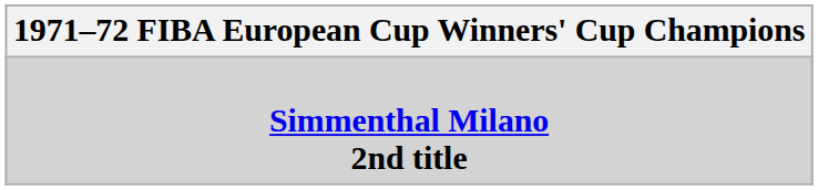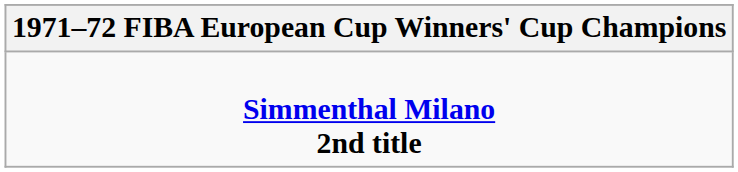row 2 | column 1: lightgrey background -> no background
